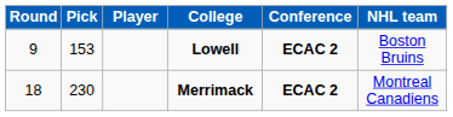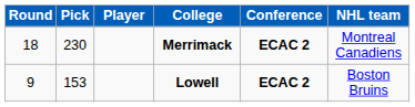rows swapped: Lowell <-> Merrimack
